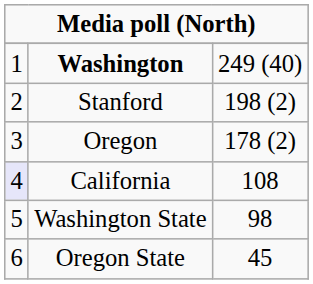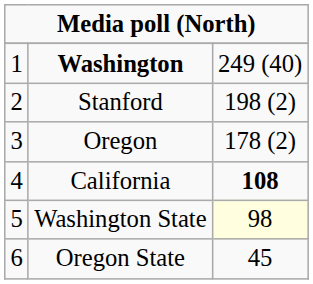California | column 1: lavender background -> no background
California | column 3: normal -> bold
Washington State | column 3: no background -> lightyellow background
